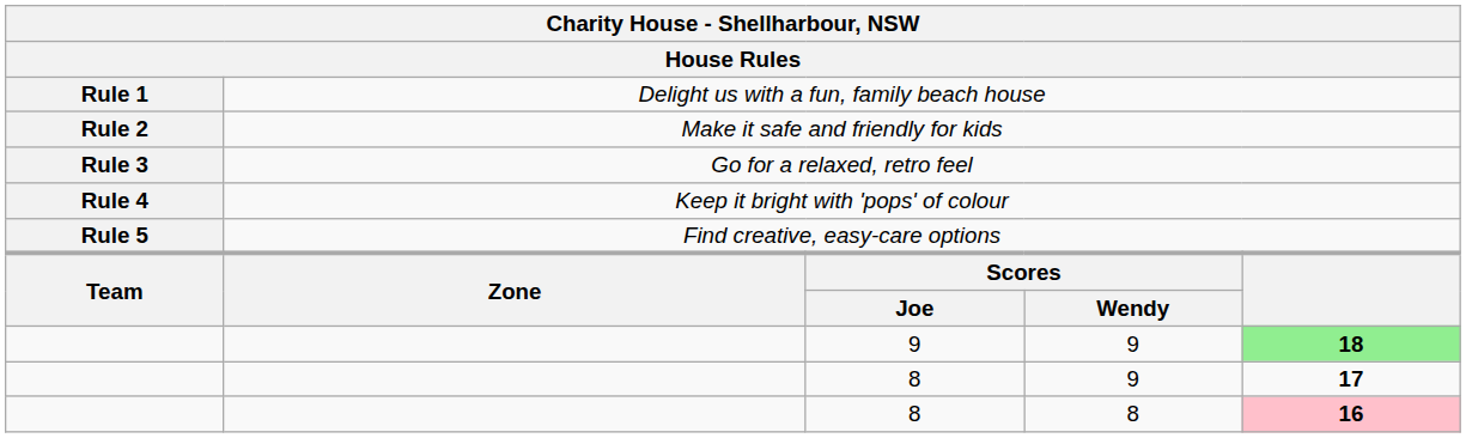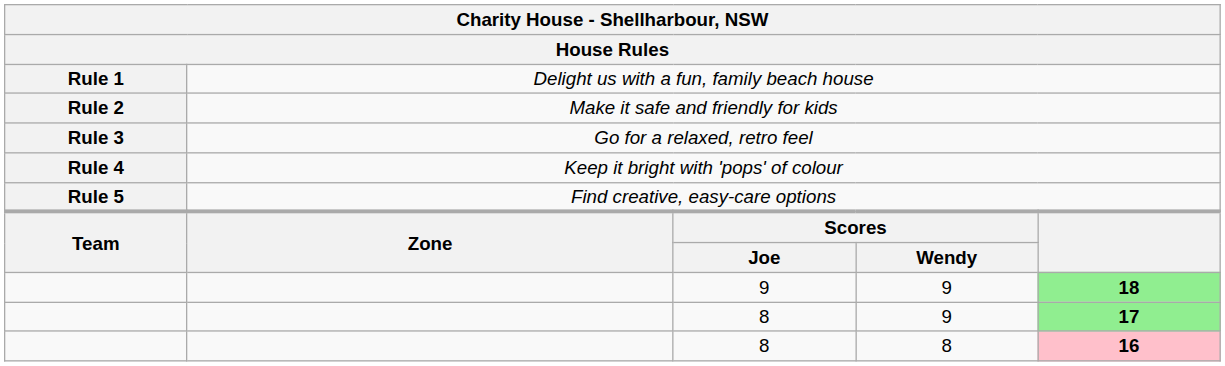8 / 9 | column 5: no background -> lightgreen background
